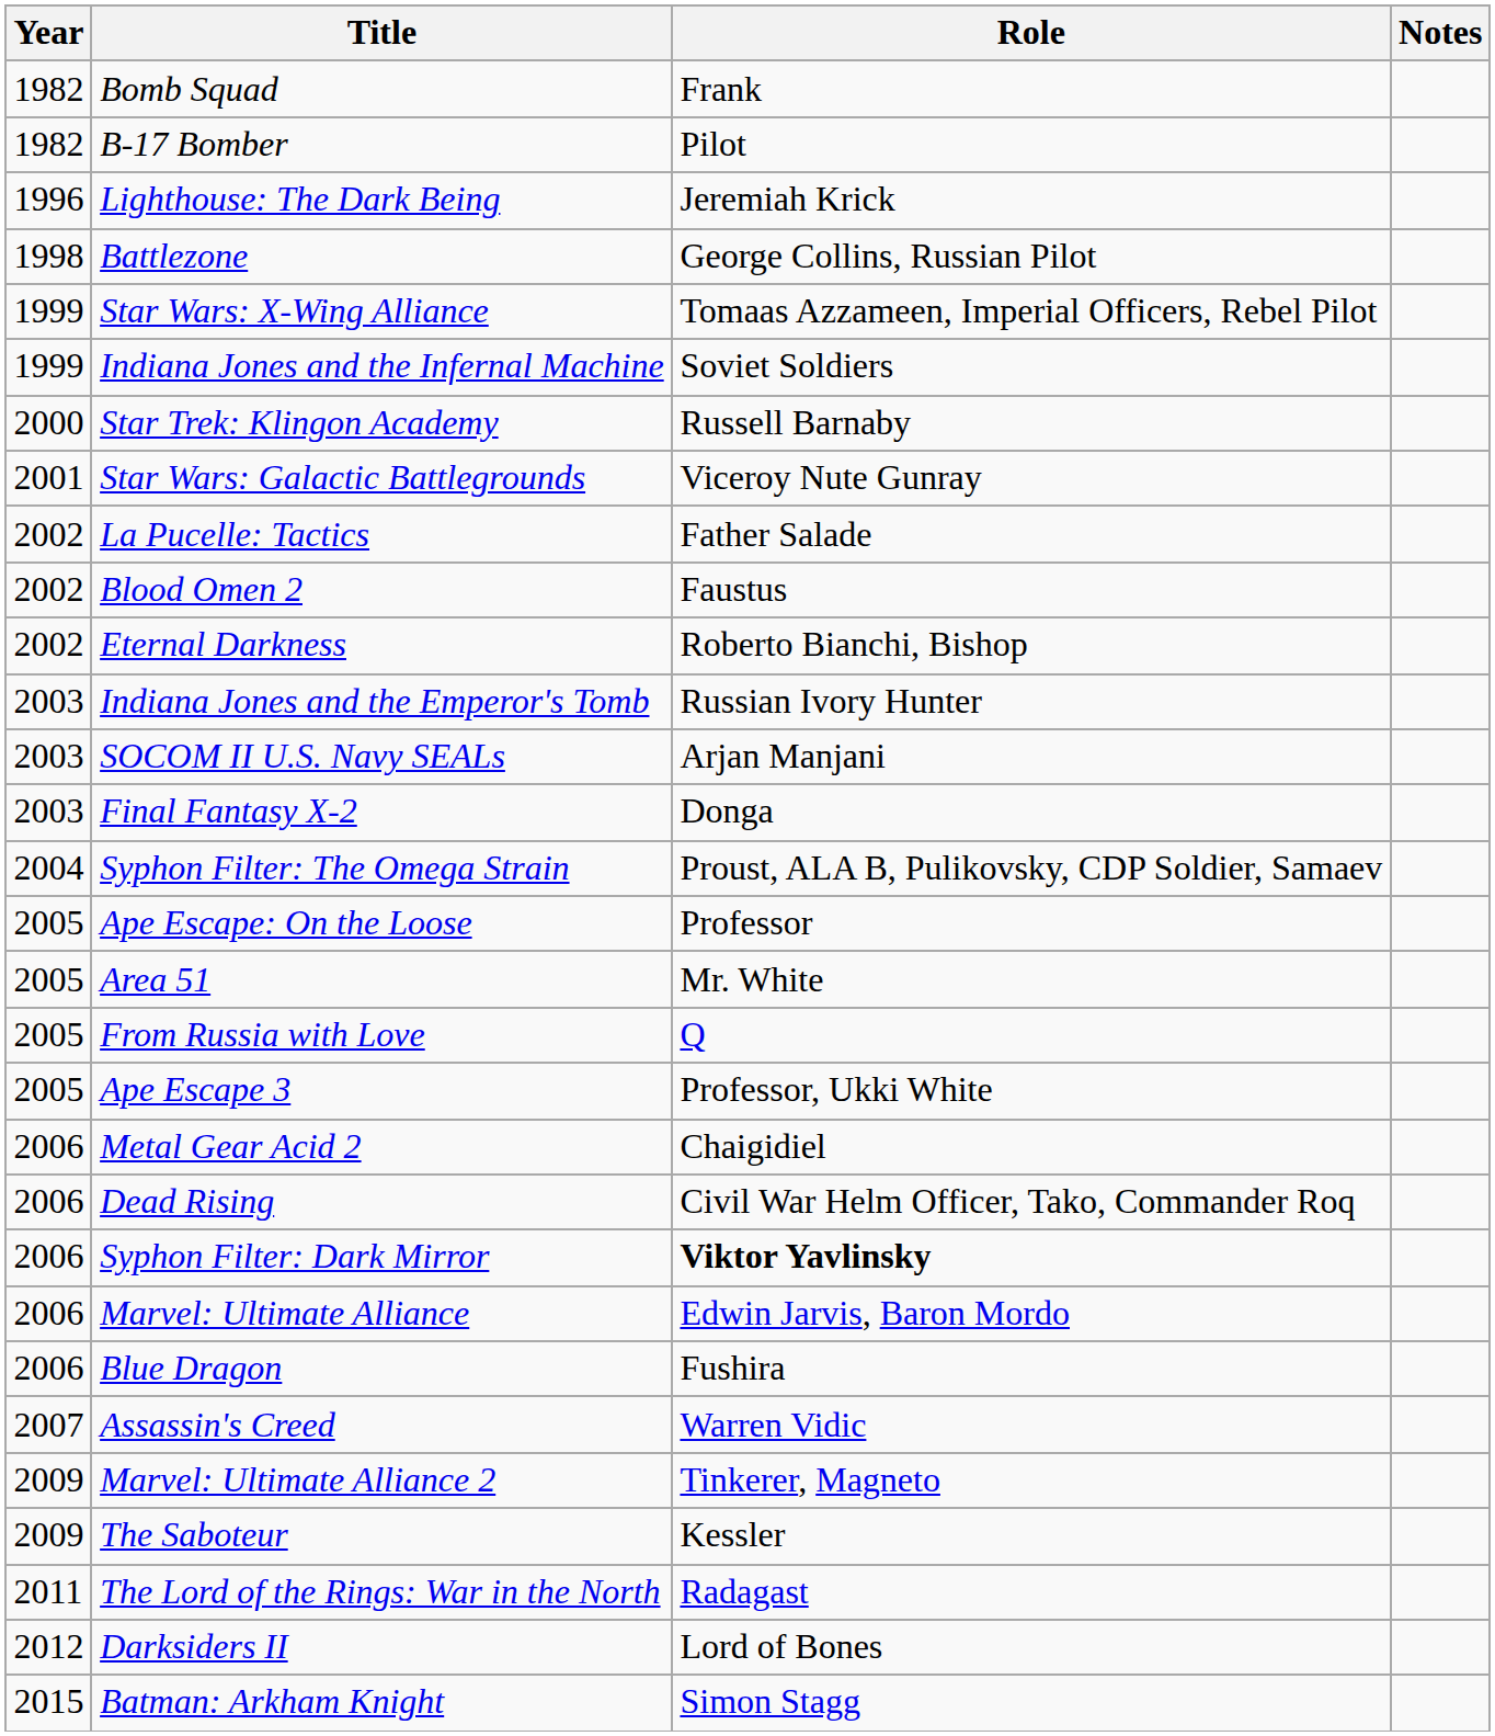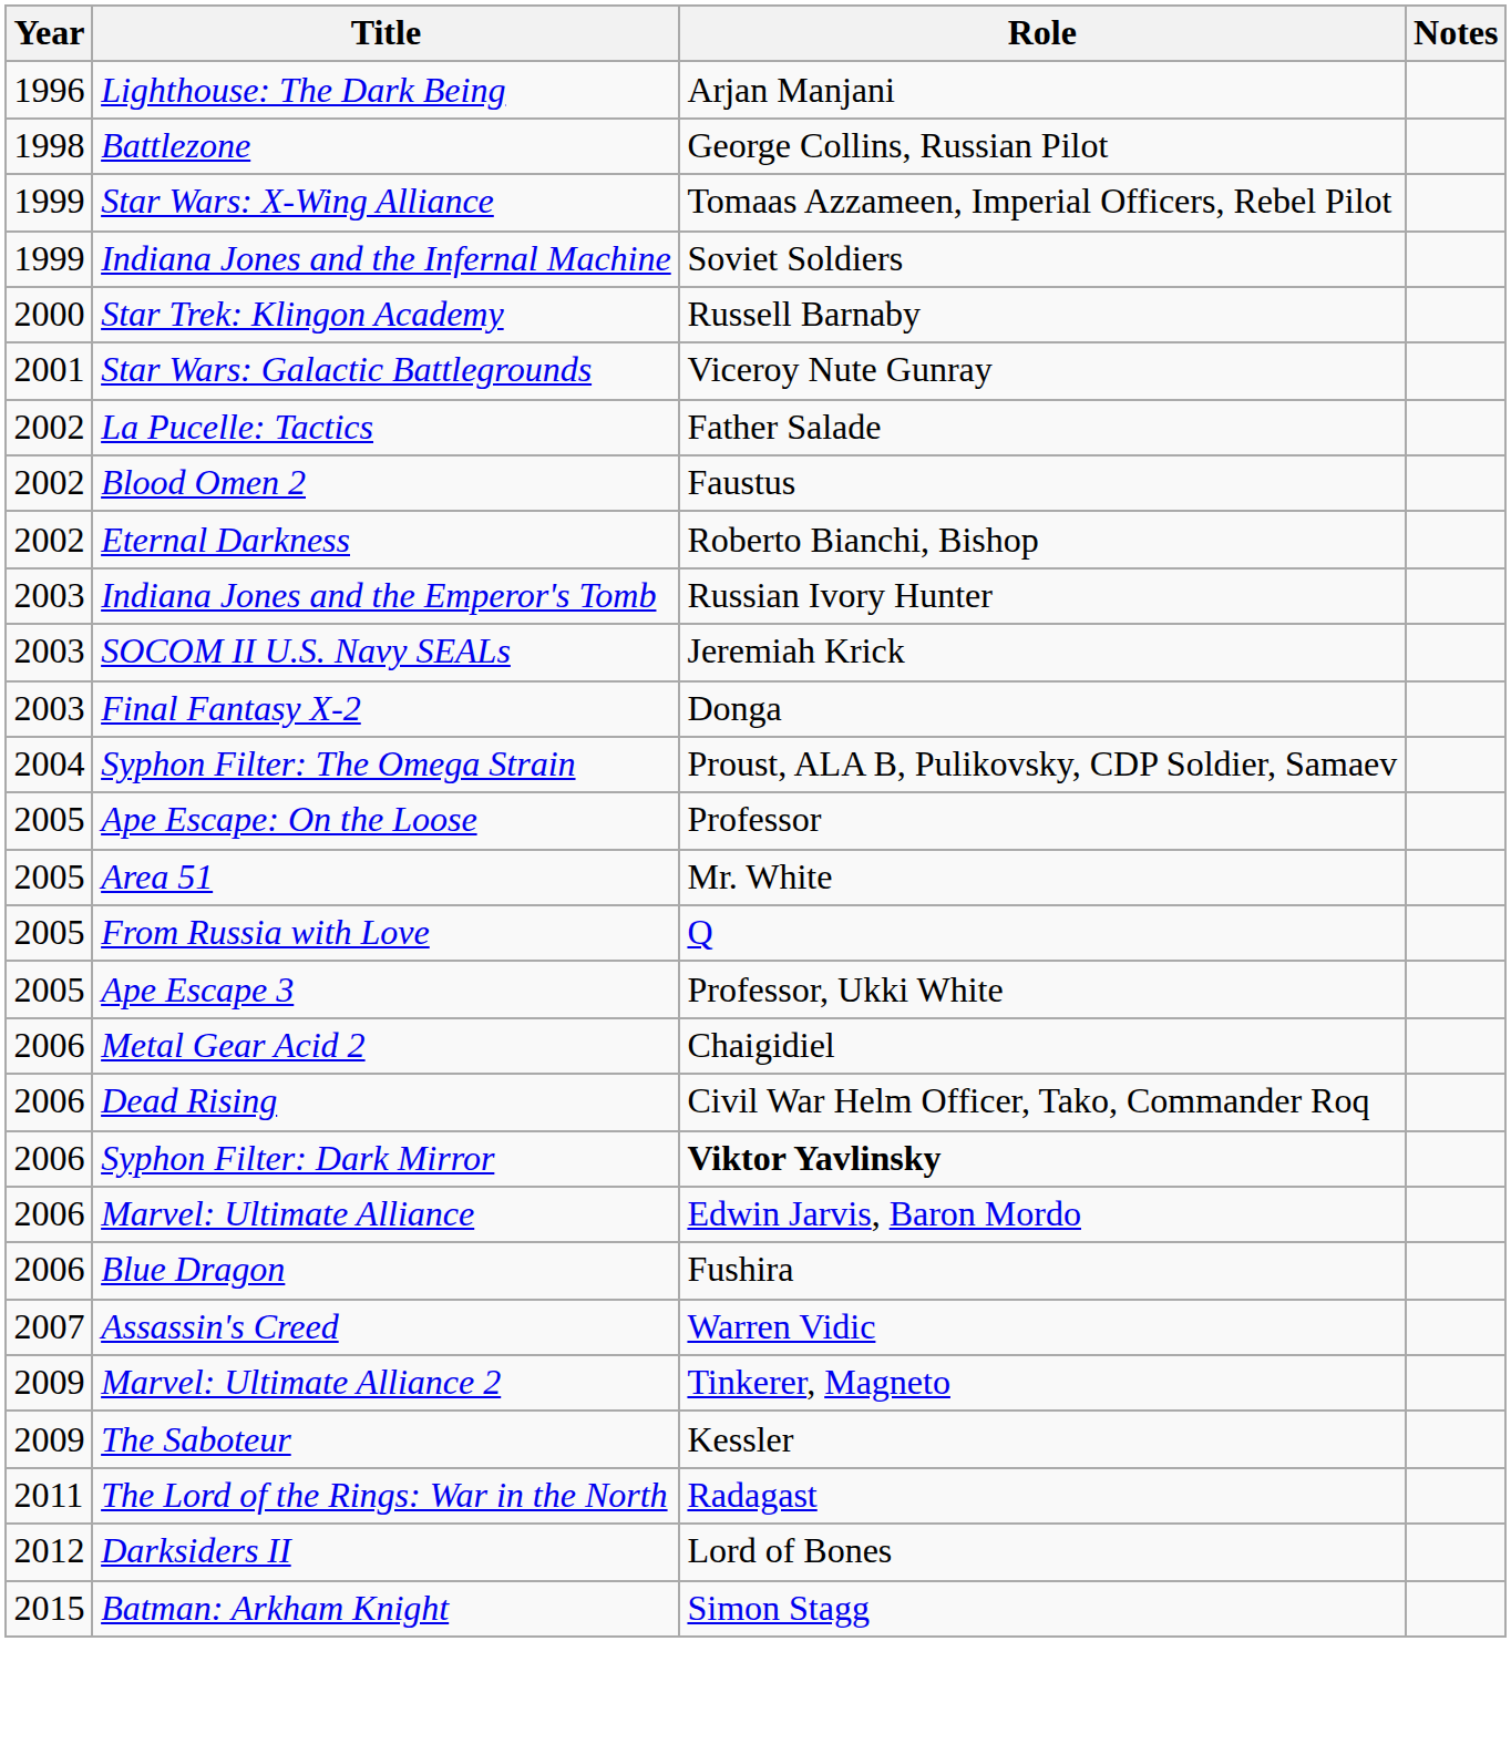- row: 1982 | Bomb Squad | Frank
- row: 1982 | B-17 Bomber | Pilot
Lighthouse: The Dark Being | Role: Jeremiah Krick -> Arjan Manjani
SOCOM II U.S. Navy SEALs | Role: Arjan Manjani -> Jeremiah Krick
